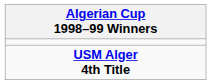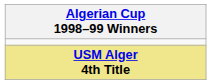row 3 | column 1: no background -> khaki background
